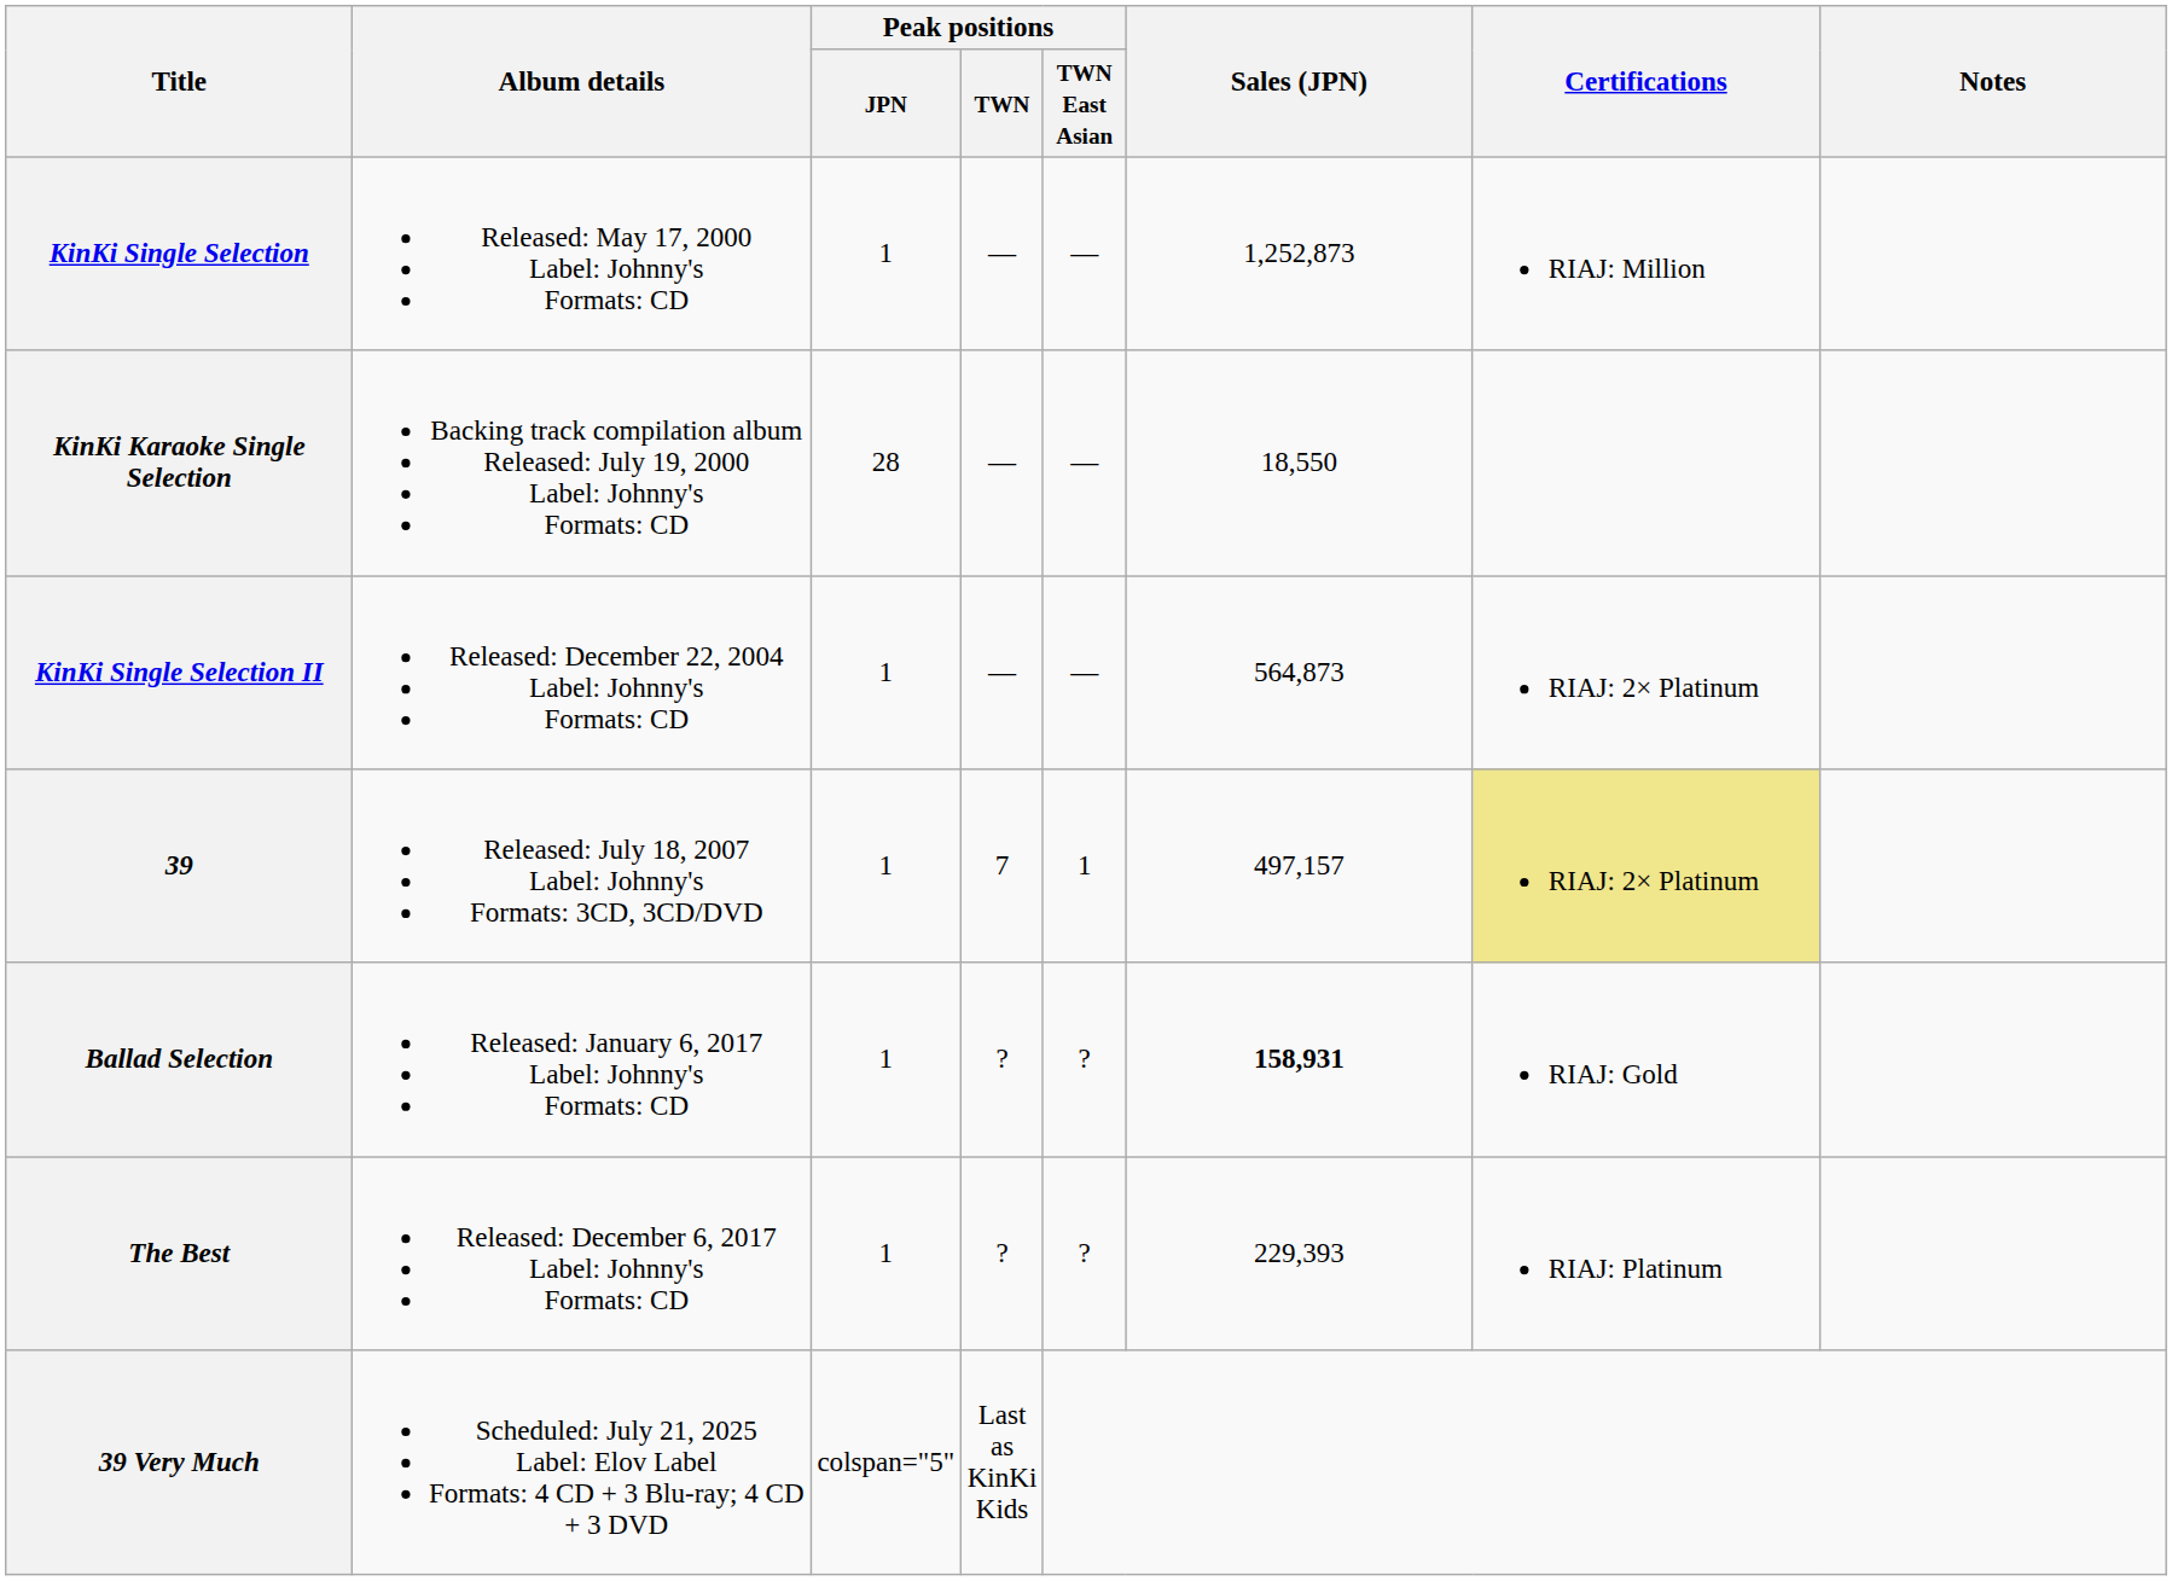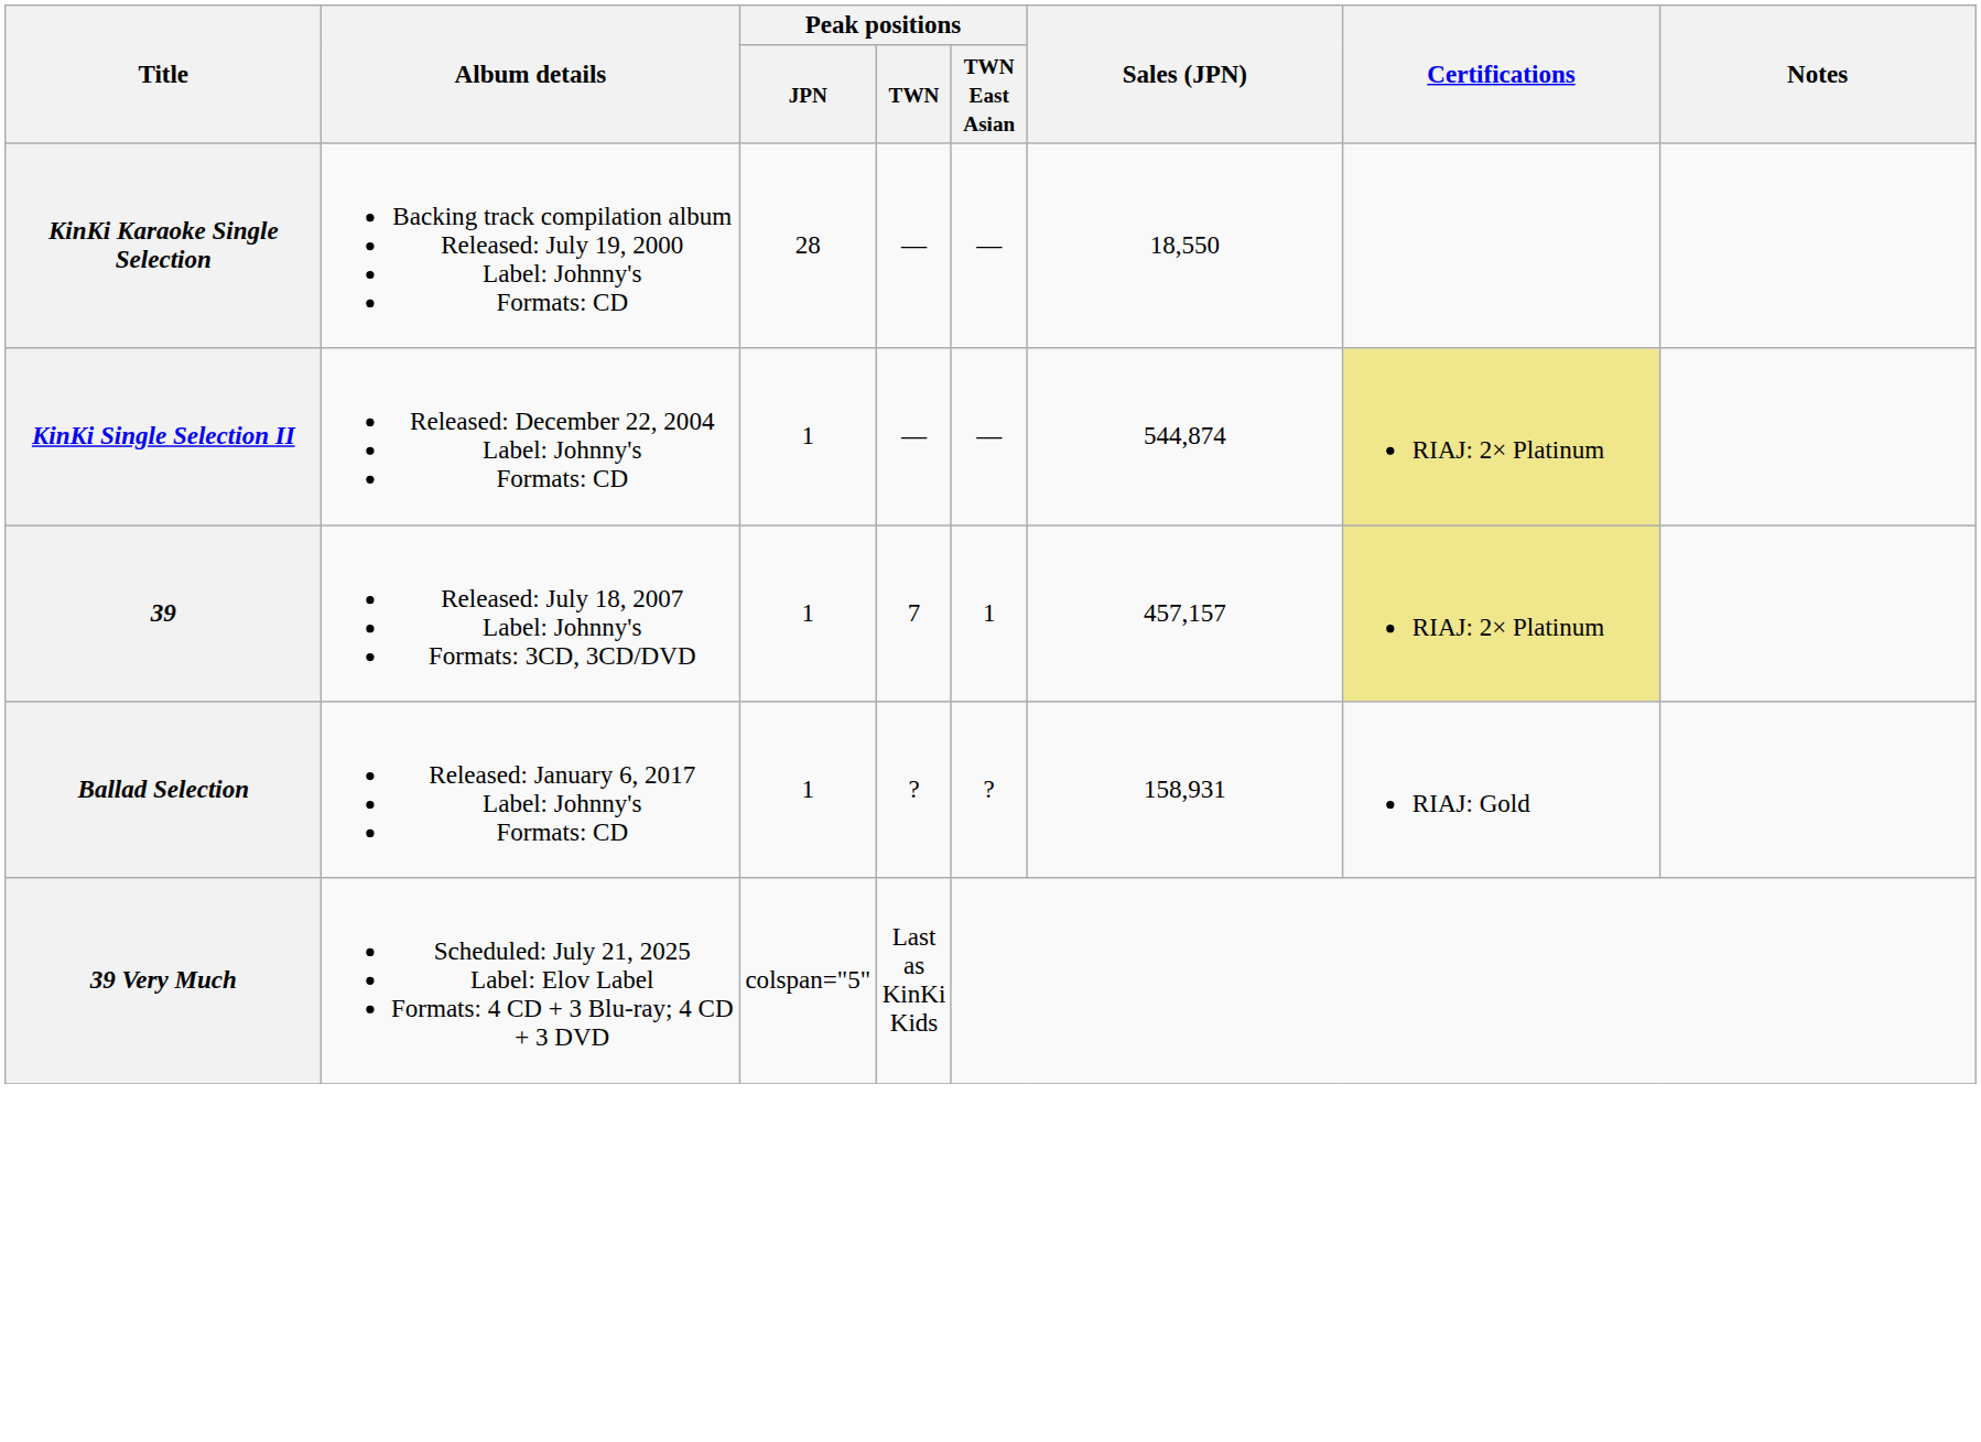- row: KinKi Single Selection | Released: May 17, 2000 Label: Johnny's Formats: CD | 1 | — | — | 1,252,873 | RIAJ: Million
KinKi Single Selection II | Sales (JPN): 564,873 -> 544,874
KinKi Single Selection II | Certifications: no background -> khaki background
39 | Sales (JPN): 497,157 -> 457,157
Ballad Selection | Sales (JPN): bold -> normal
- row: The Best | Released: December 6, 2017 Label: Johnny's Formats: CD | 1 | ? | ? | 229,393 | RIAJ: Platinum
